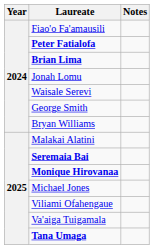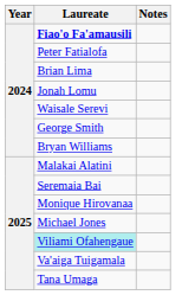Fiao'o Fa'amausili | Laureate: normal -> bold
Peter Fatialofa | Laureate: bold -> normal
Brian Lima | Laureate: bold -> normal
Seremaia Bai | Laureate: bold -> normal
Monique Hirovanaa | Laureate: bold -> normal
Viliami Ofahengaue | Laureate: no background -> paleturquoise background
Tana Umaga | Laureate: bold -> normal
